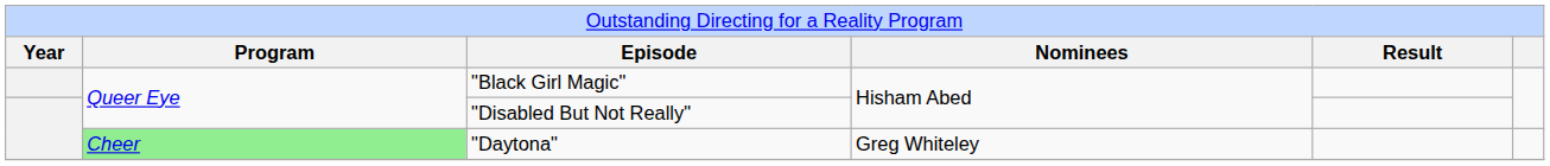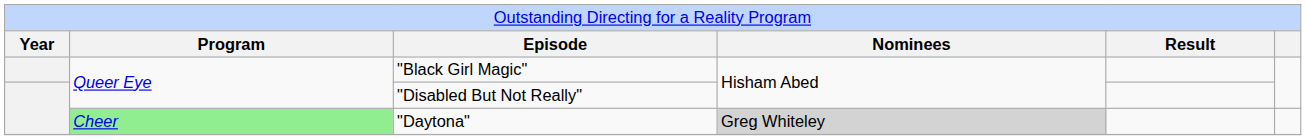"Daytona" | column 4: no background -> lightgrey background
